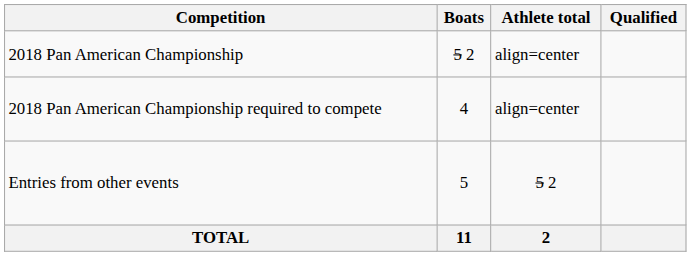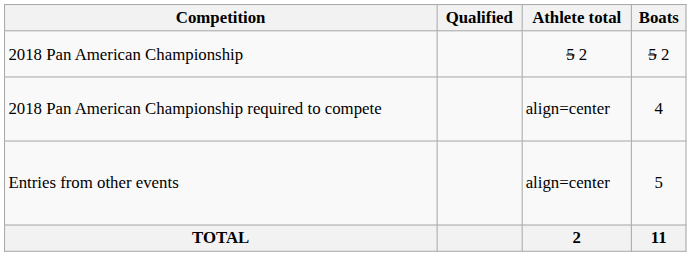columns swapped: Boats <-> Qualified
2018 Pan American Championship | Athlete total: align=center -> 5 2
Entries from other events | Athlete total: 5 2 -> align=center
